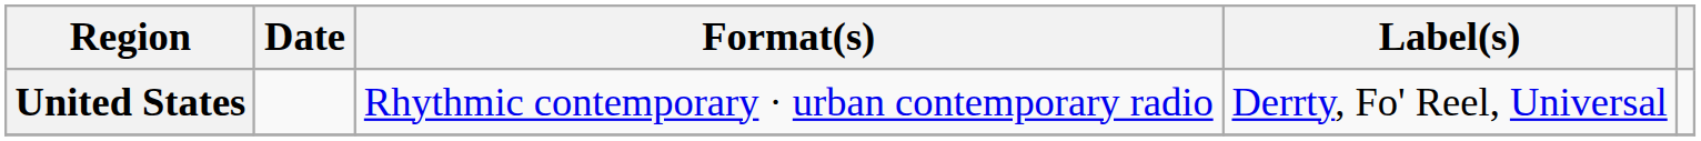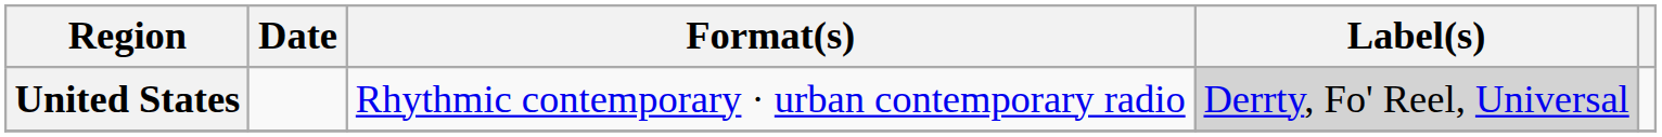United States | Label(s): no background -> lightgrey background
